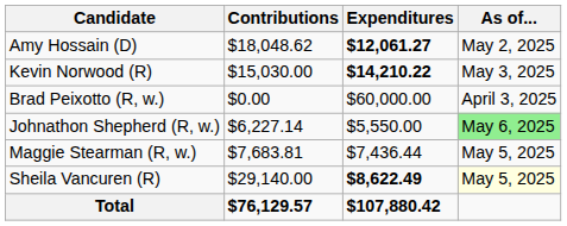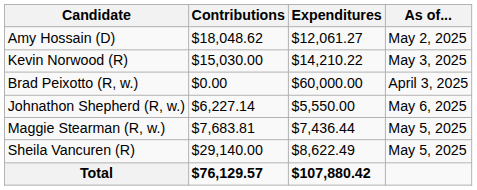Amy Hossain (D) | Expenditures: bold -> normal
Kevin Norwood (R) | Expenditures: bold -> normal
Johnathon Shepherd (R, w.) | As of...: lightgreen background -> no background
Sheila Vancuren (R) | Expenditures: bold -> normal
Sheila Vancuren (R) | As of...: lightyellow background -> no background
